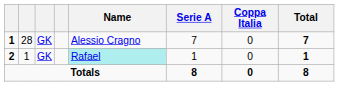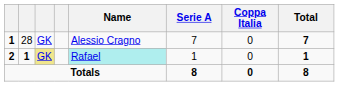2 | column 2: normal -> bold
2 | column 3: no background -> khaki background
